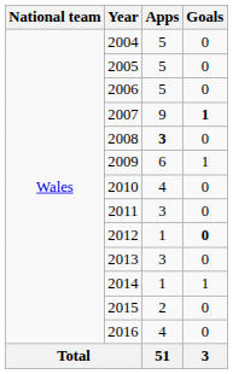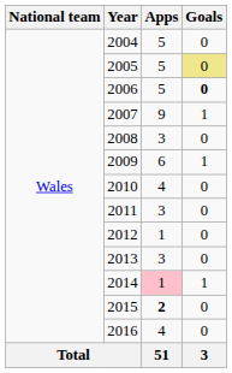2005 | Goals: no background -> khaki background
2006 | Goals: normal -> bold
2007 | Goals: bold -> normal
2008 | Apps: bold -> normal
2012 | Goals: bold -> normal
2014 | Apps: no background -> pink background
2015 | Apps: normal -> bold
